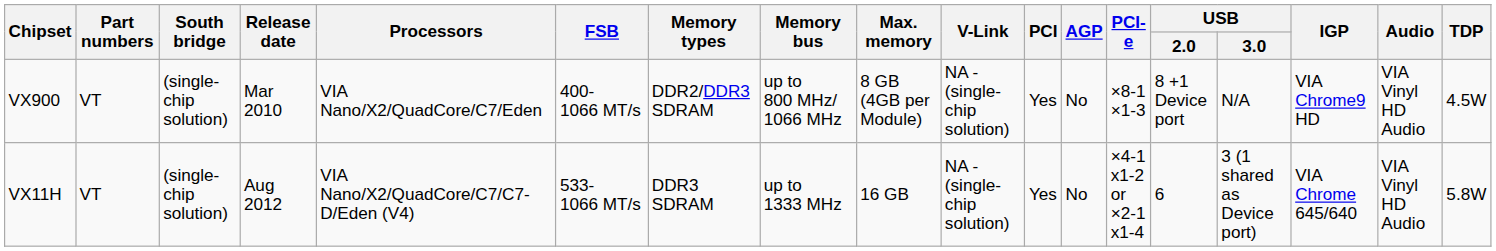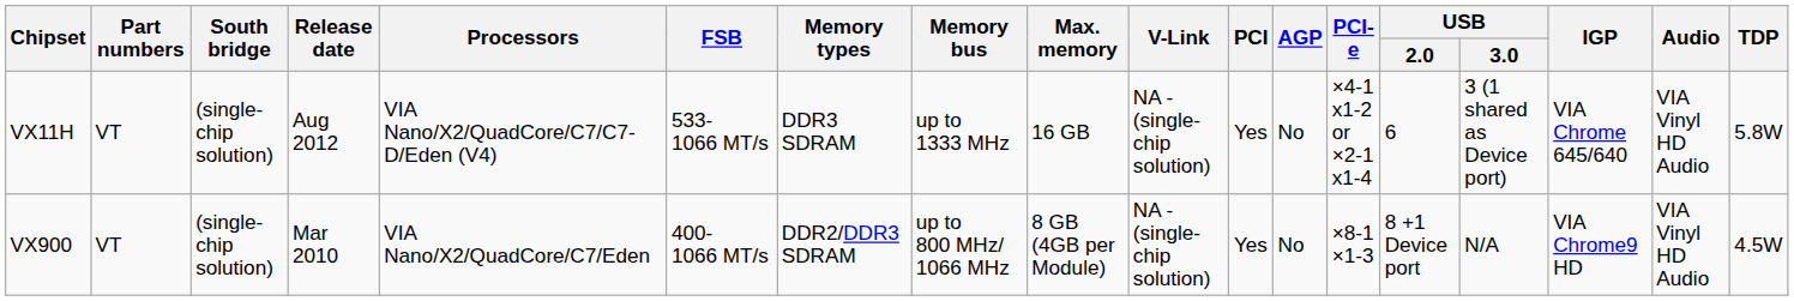rows swapped: VX900 <-> VX11H
